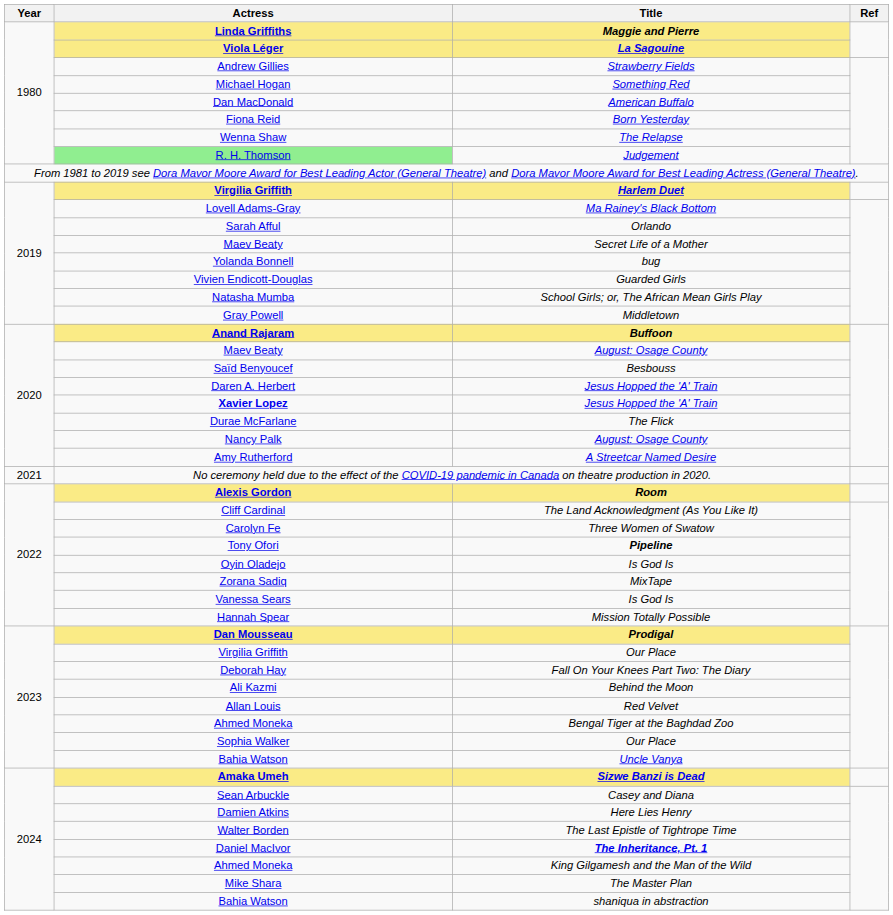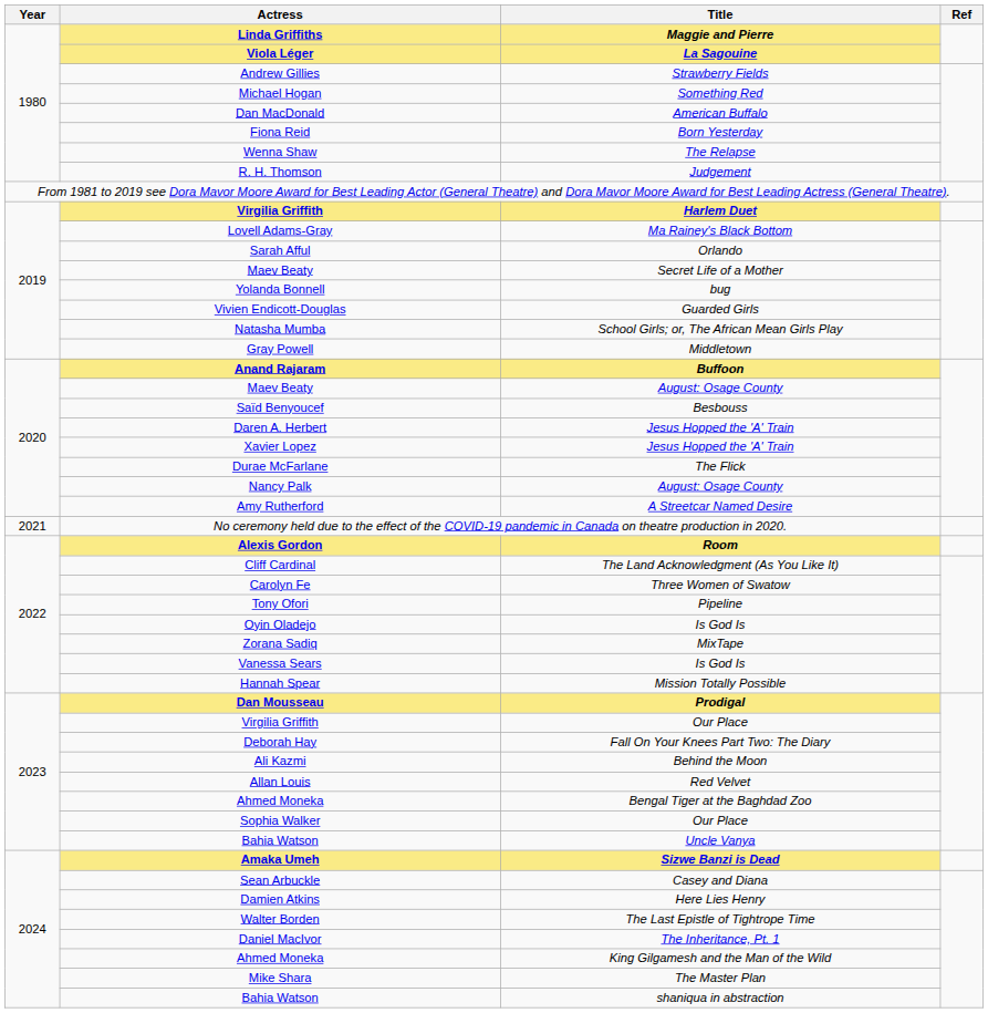R. H. Thomson | Actress: lightgreen background -> no background
Xavier Lopez | Actress: bold -> normal
Tony Ofori | Title: bold -> normal
Daniel MacIvor | Title: bold -> normal
